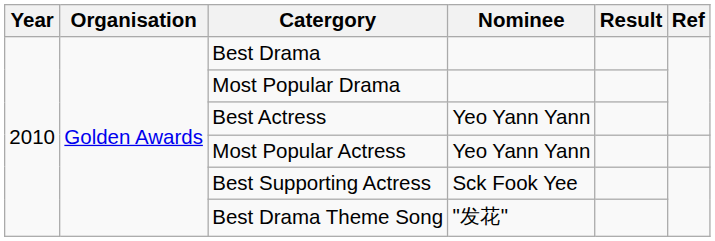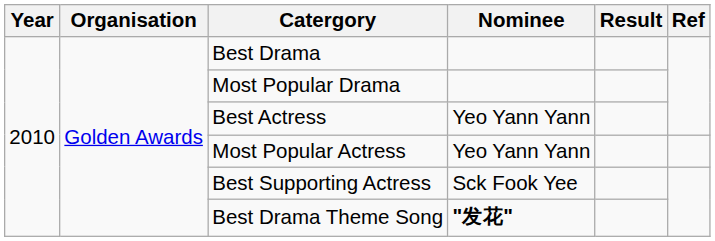Best Drama Theme Song | Nominee: normal -> bold
